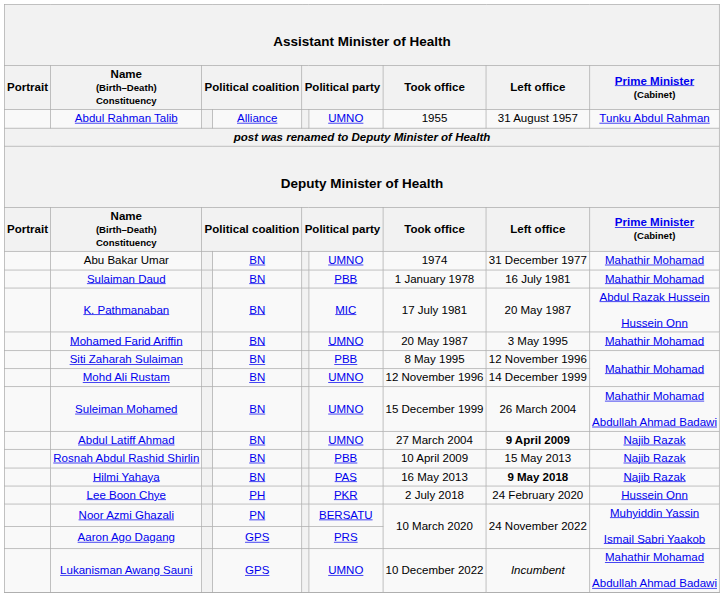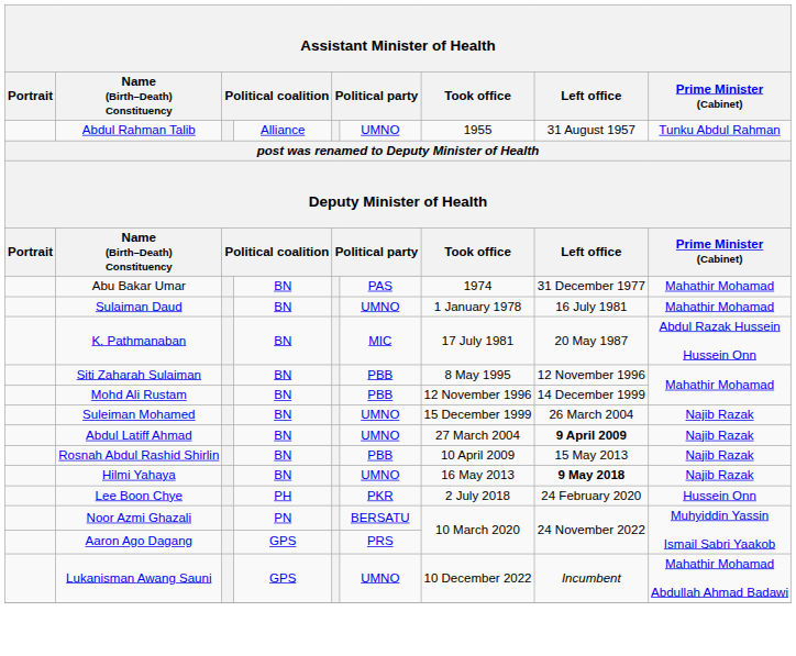Abu Bakar Umar | column 6: UMNO -> PAS
Sulaiman Daud | column 6: PBB -> UMNO
- row: Mohamed Farid Ariffin | BN | UMNO | 20 May 1987 | 3 May 1995 | Mahathir Mohamad
Mohd Ali Rustam | column 6: UMNO -> PBB
Suleiman Mohamed | Prime Minister (Cabinet): Mahathir Mohamad Abdullah Ahmad Badawi -> Najib Razak
Hilmi Yahaya | column 6: PAS -> UMNO
